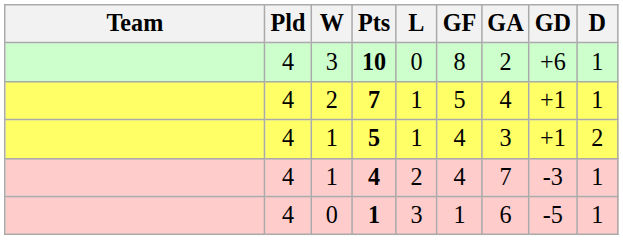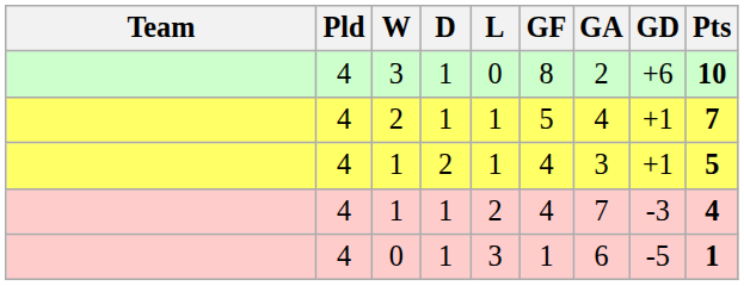columns swapped: D <-> Pts
